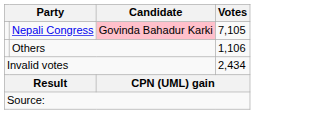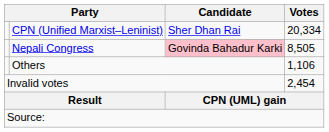+ row: CPN (Unified Marxist–Leninist) | Sher Dhan Rai | 20,334
Nepali Congress | Votes: 7,105 -> 8,505
Invalid votes | Votes: 2,434 -> 2,454
